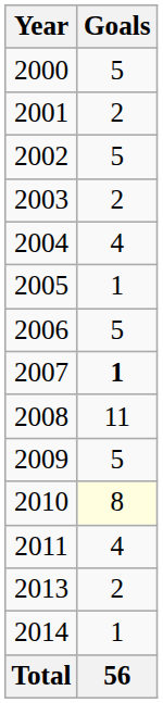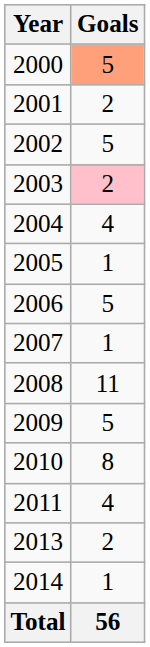2000 | Goals: no background -> lightsalmon background
2003 | Goals: no background -> pink background
2007 | Goals: bold -> normal
2010 | Goals: lightyellow background -> no background
